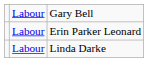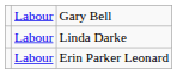rows swapped: Linda Darke <-> Erin Parker Leonard
